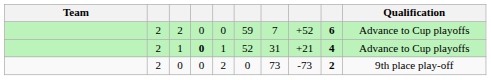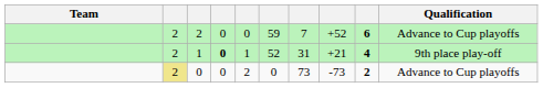row 3 | Qualification: Advance to Cup playoffs -> 9th place play-off
row 4 | column 2: no background -> khaki background
row 4 | Qualification: 9th place play-off -> Advance to Cup playoffs
